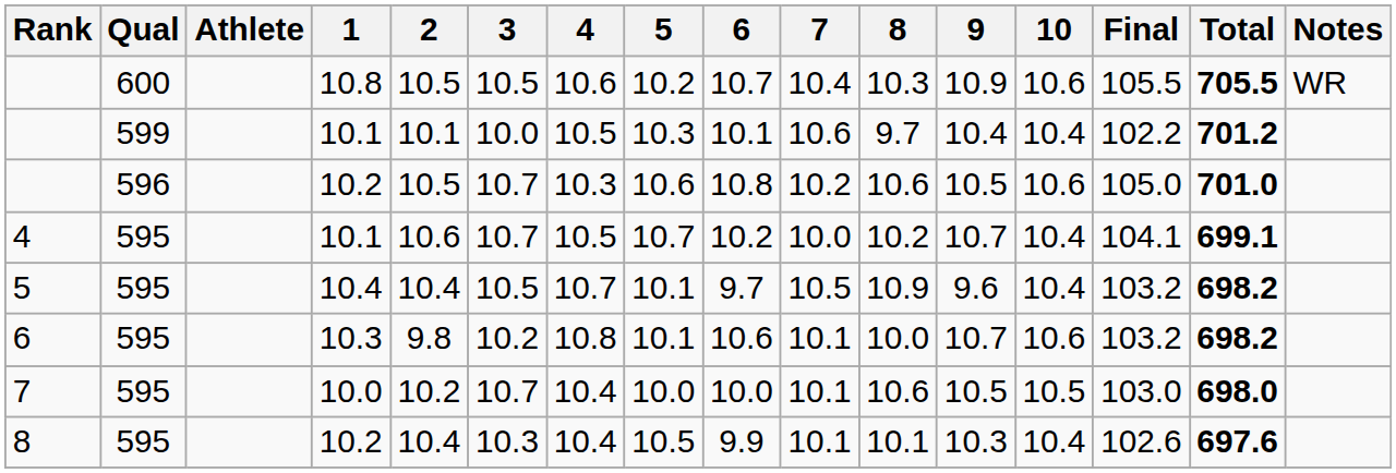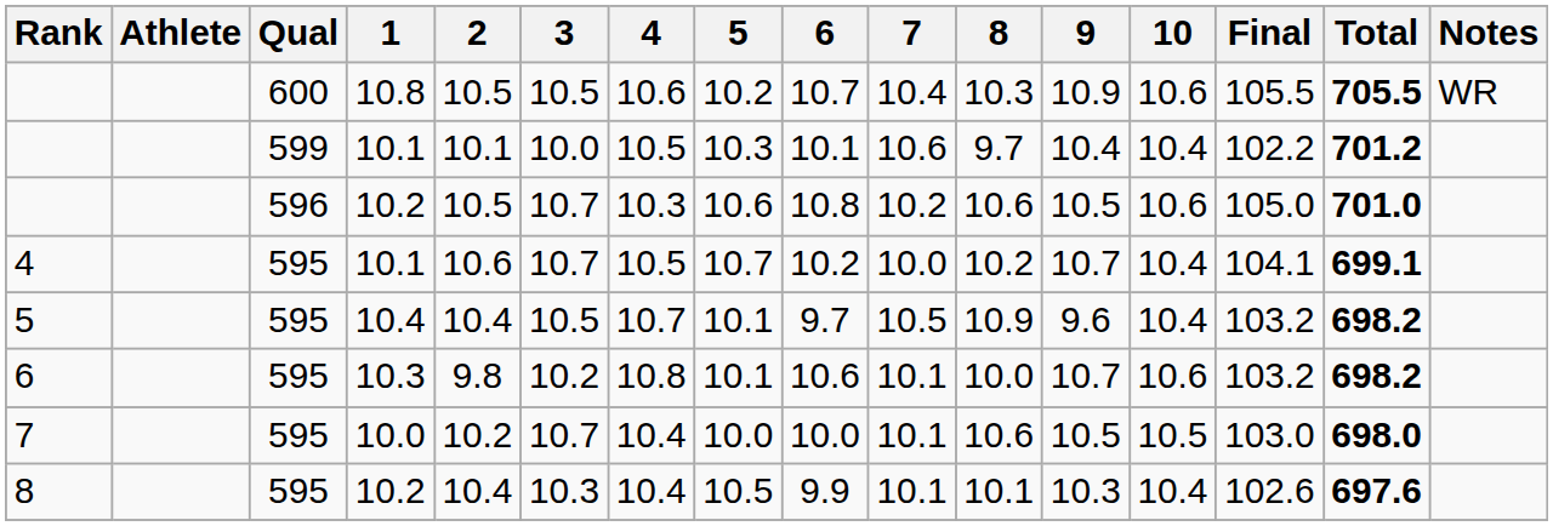columns swapped: Athlete <-> Qual
